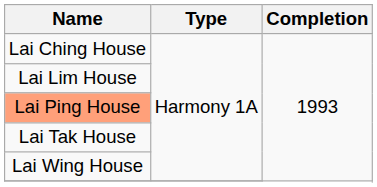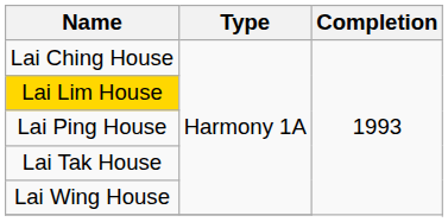Lai Lim House | Name: no background -> gold background
Lai Ping House | Name: lightsalmon background -> no background
